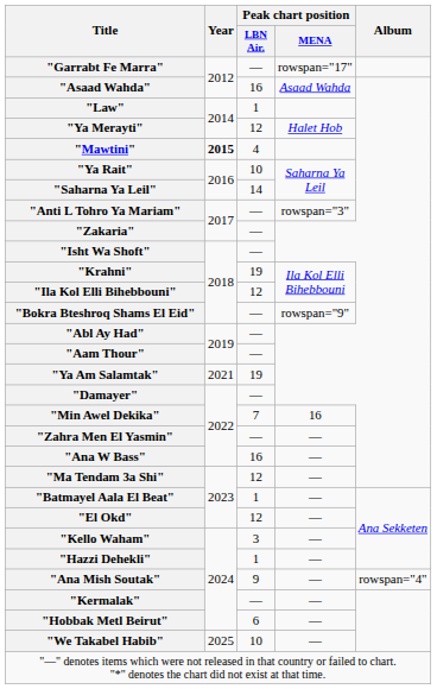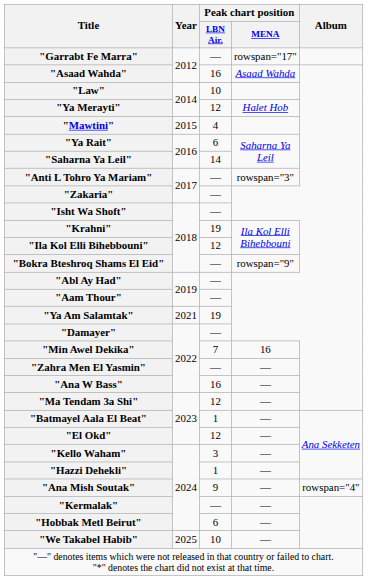"Law" | Peak chart position / LBN Air.: 1 -> 10
"Mawtini" | Year: bold -> normal
"Ya Rait" | Peak chart position / LBN Air.: 10 -> 6
